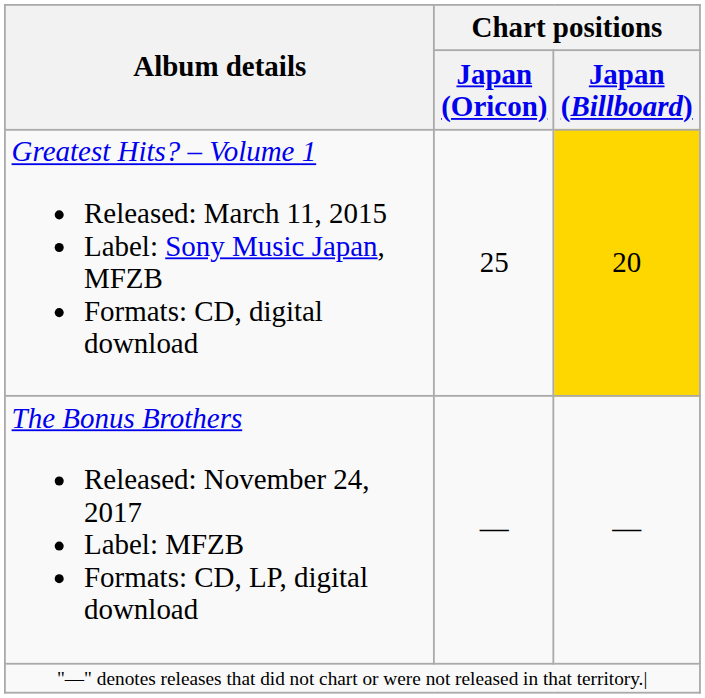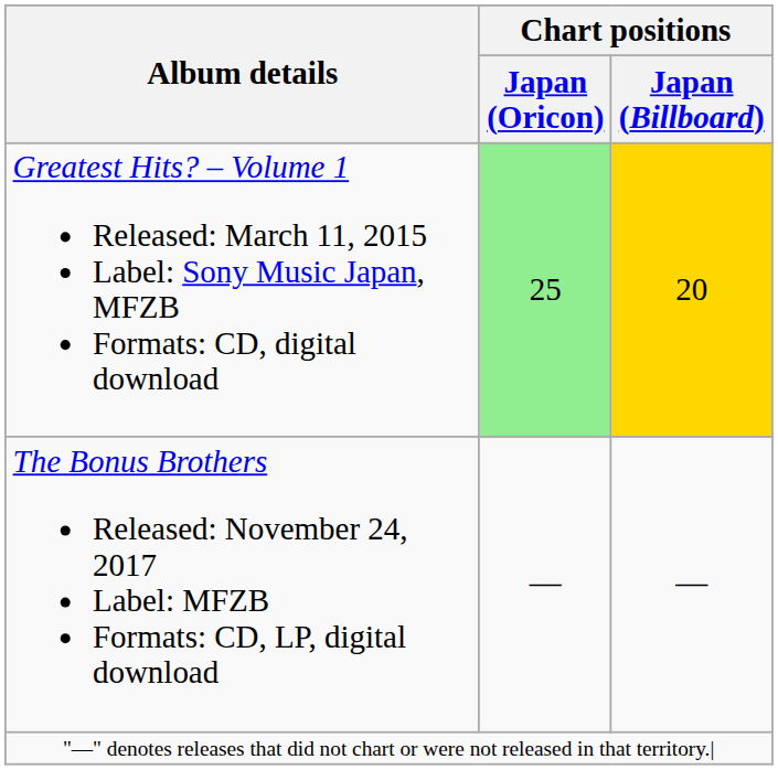row 3 | Chart positions / Japan (Oricon): no background -> lightgreen background
